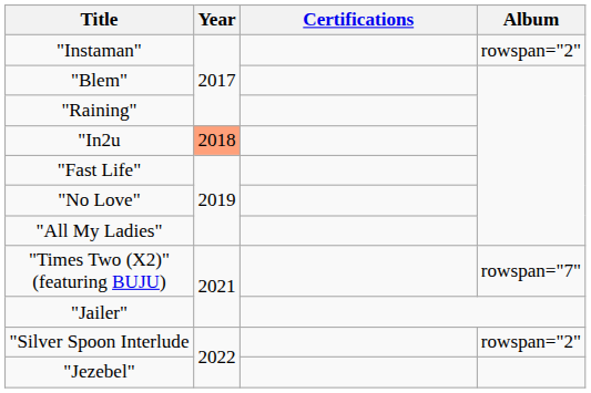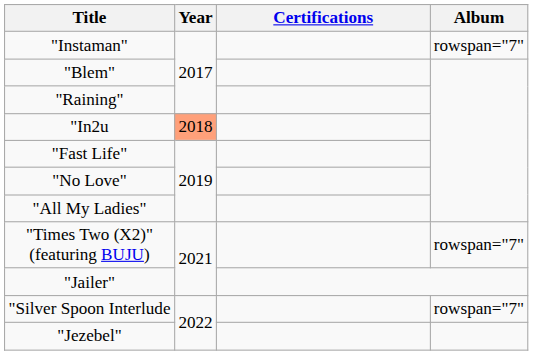"Instaman" | Album: rowspan="2" -> rowspan="7"
"Silver Spoon Interlude | Album: rowspan="2" -> rowspan="7"
